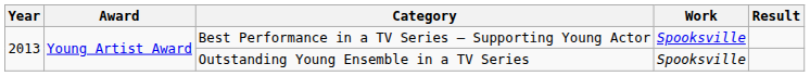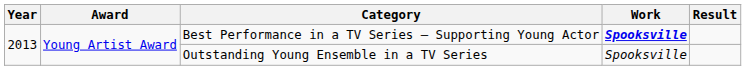Best Performance in a TV Series – Supporting Young Actor | Work: normal -> bold
